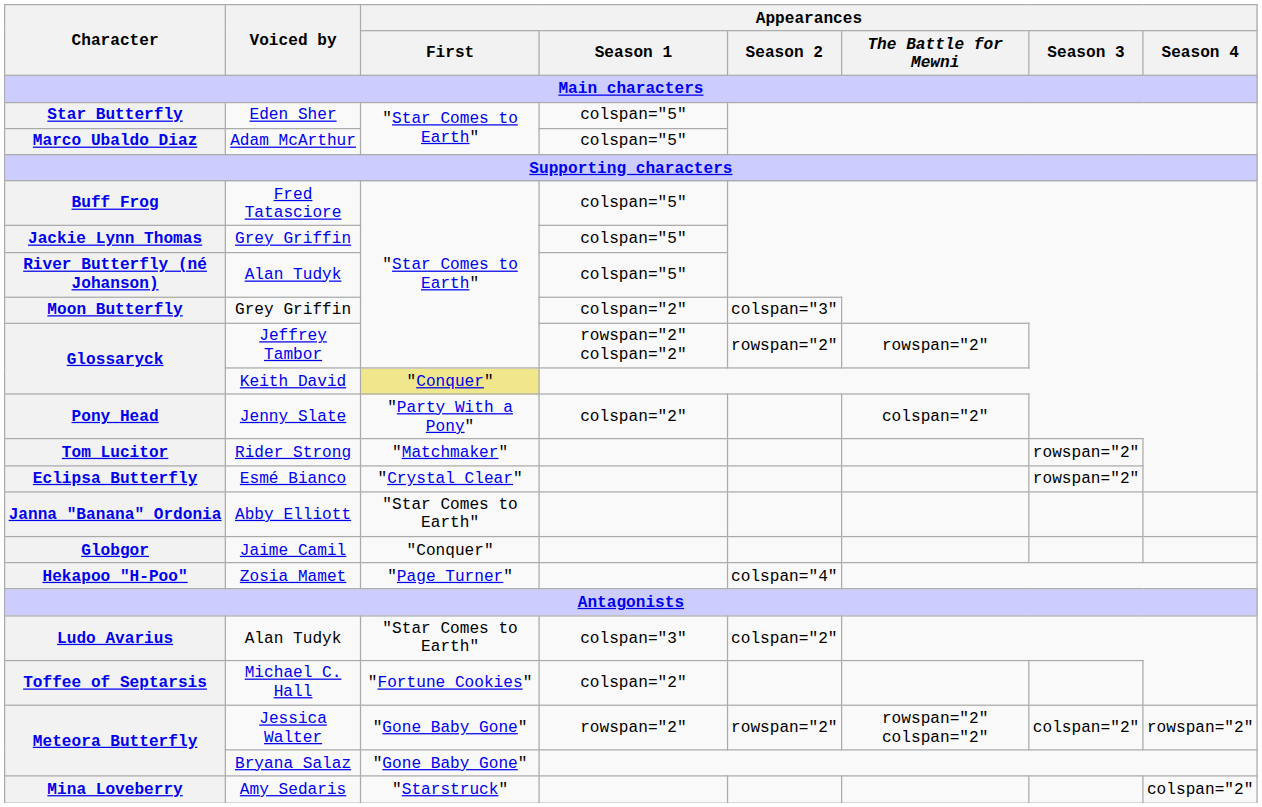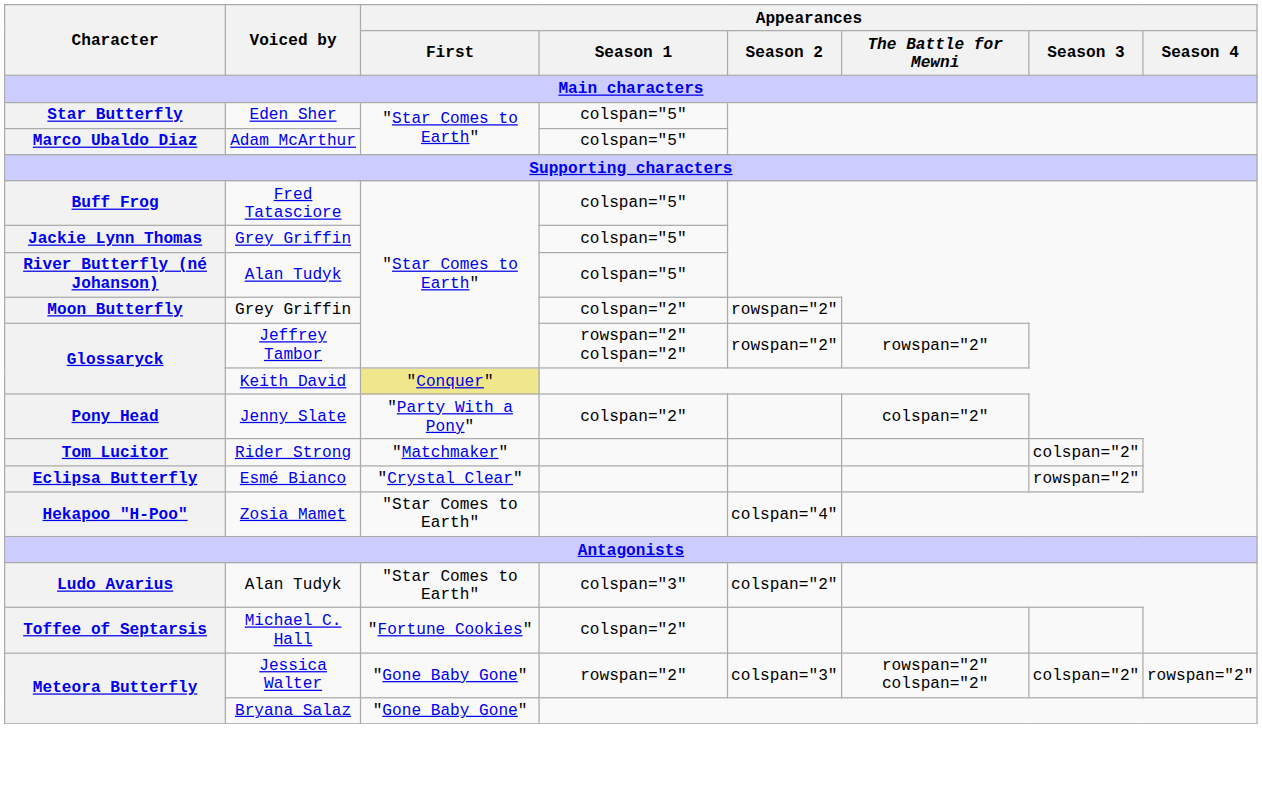Moon Butterfly | Appearances / Season 2: colspan="3" -> rowspan="2"
Tom Lucitor | Appearances / Season 3: rowspan="2" -> colspan="2"
- row: Janna "Banana" Ordonia | Abby Elliott | "Star Comes to Earth"
- row: Globgor | Jaime Camil | "Conquer"
Hekapoo "H-Poo" | Appearances / First: "Page Turner" -> "Star Comes to Earth"
Meteora Butterfly / Jessica Walter | Appearances / Season 2: rowspan="2" -> colspan="3"
- row: Mina Loveberry | Amy Sedaris | "Starstruck" | colspan="2"
